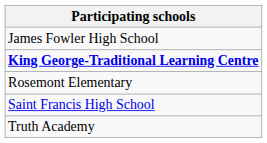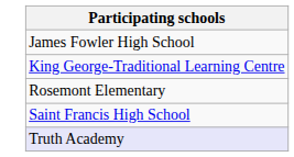row 3 | column 1: bold -> normal
row 6 | column 1: no background -> lavender background
